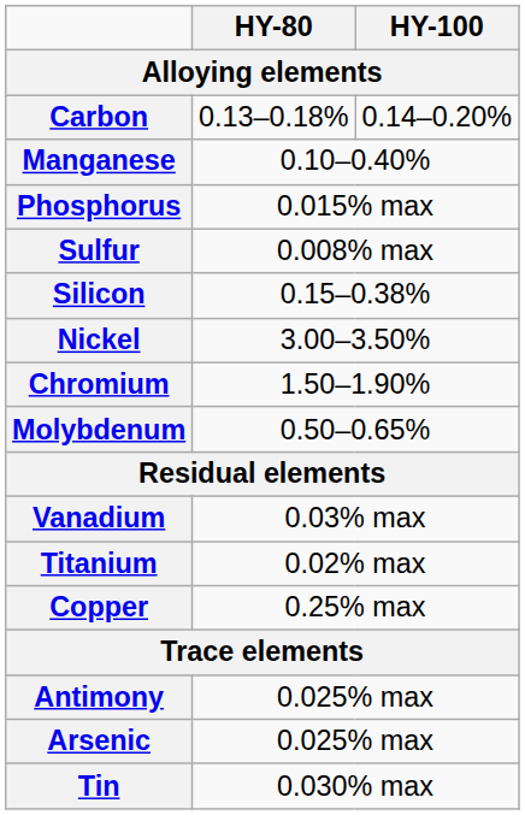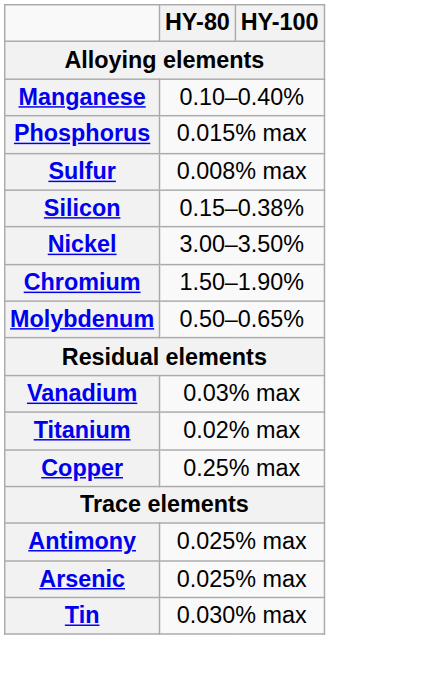- row: Carbon | 0.13–0.18% | 0.14–0.20%
